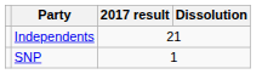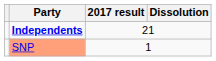Independents | Party: normal -> bold
SNP | Party: no background -> lightsalmon background
